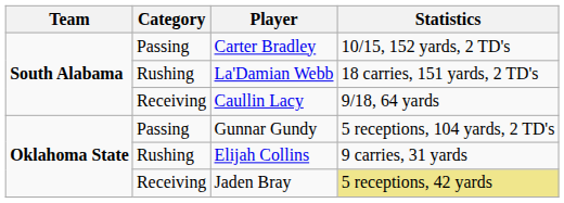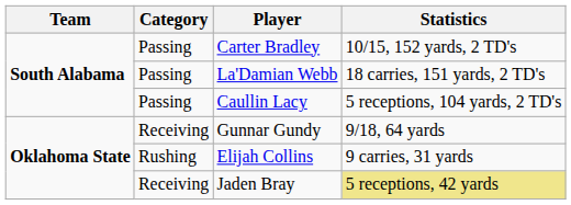La'Damian Webb | Category: Rushing -> Passing
Caullin Lacy | Category: Receiving -> Passing
Caullin Lacy | Statistics: 9/18, 64 yards -> 5 receptions, 104 yards, 2 TD's
Gunnar Gundy | Category: Passing -> Receiving
Gunnar Gundy | Statistics: 5 receptions, 104 yards, 2 TD's -> 9/18, 64 yards
